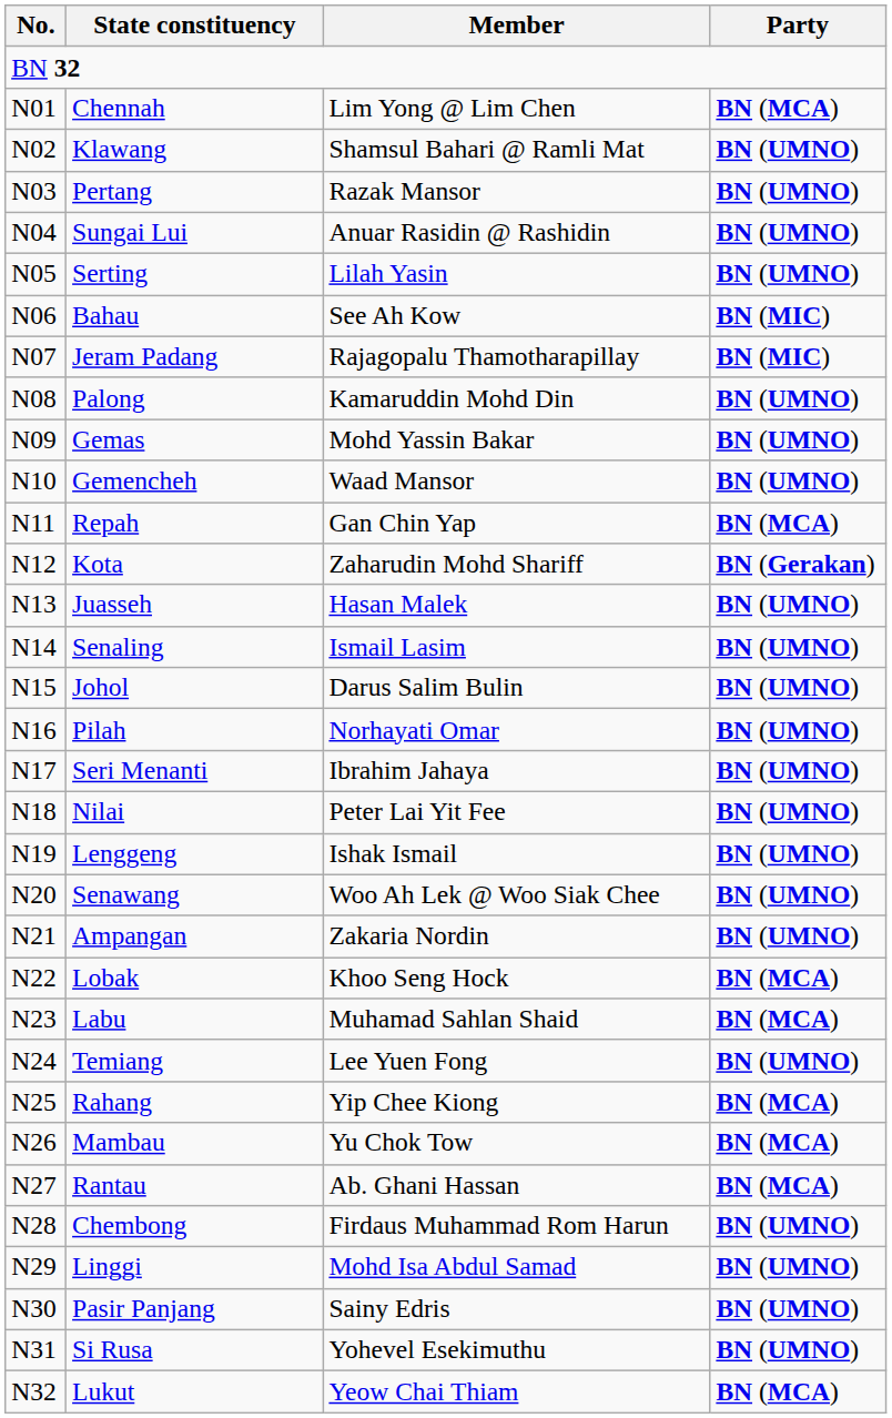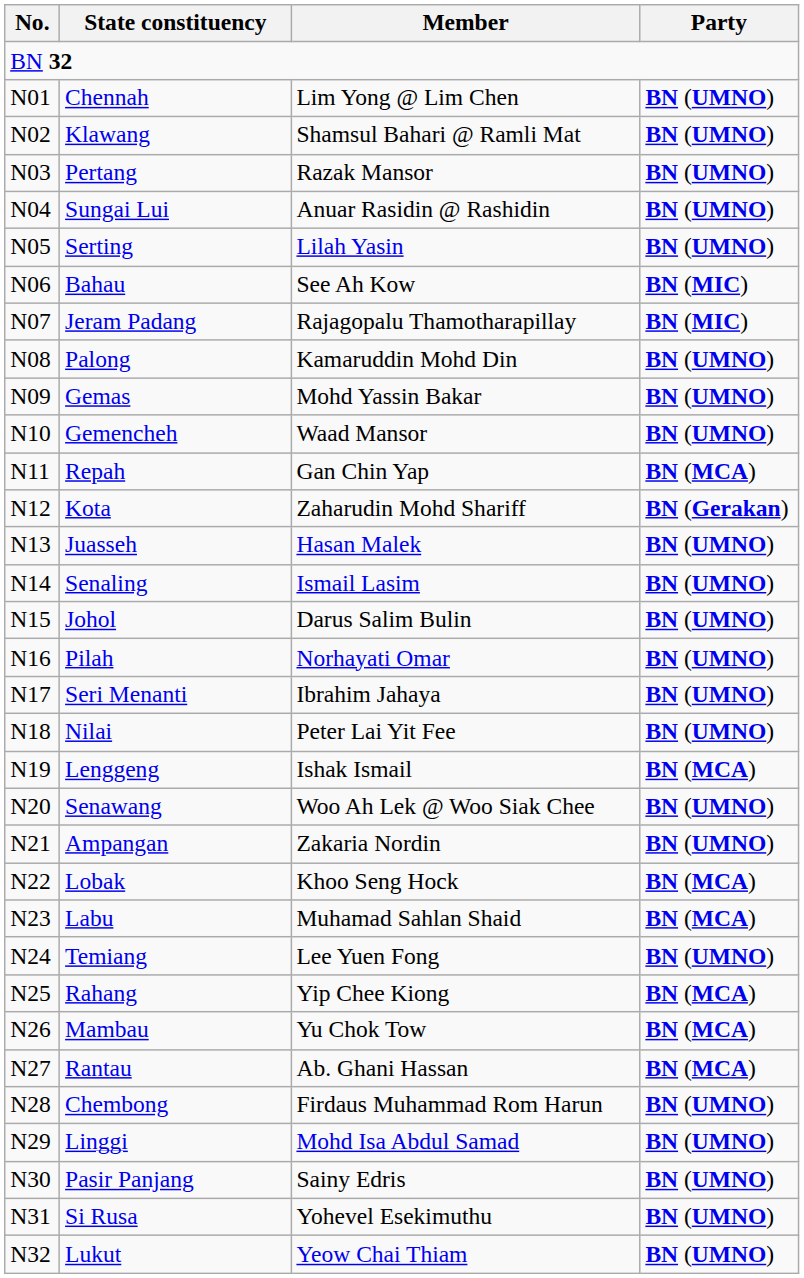Chennah | Party: BN (MCA) -> BN (UMNO)
Lenggeng | Party: BN (UMNO) -> BN (MCA)
Lukut | Party: BN (MCA) -> BN (UMNO)
